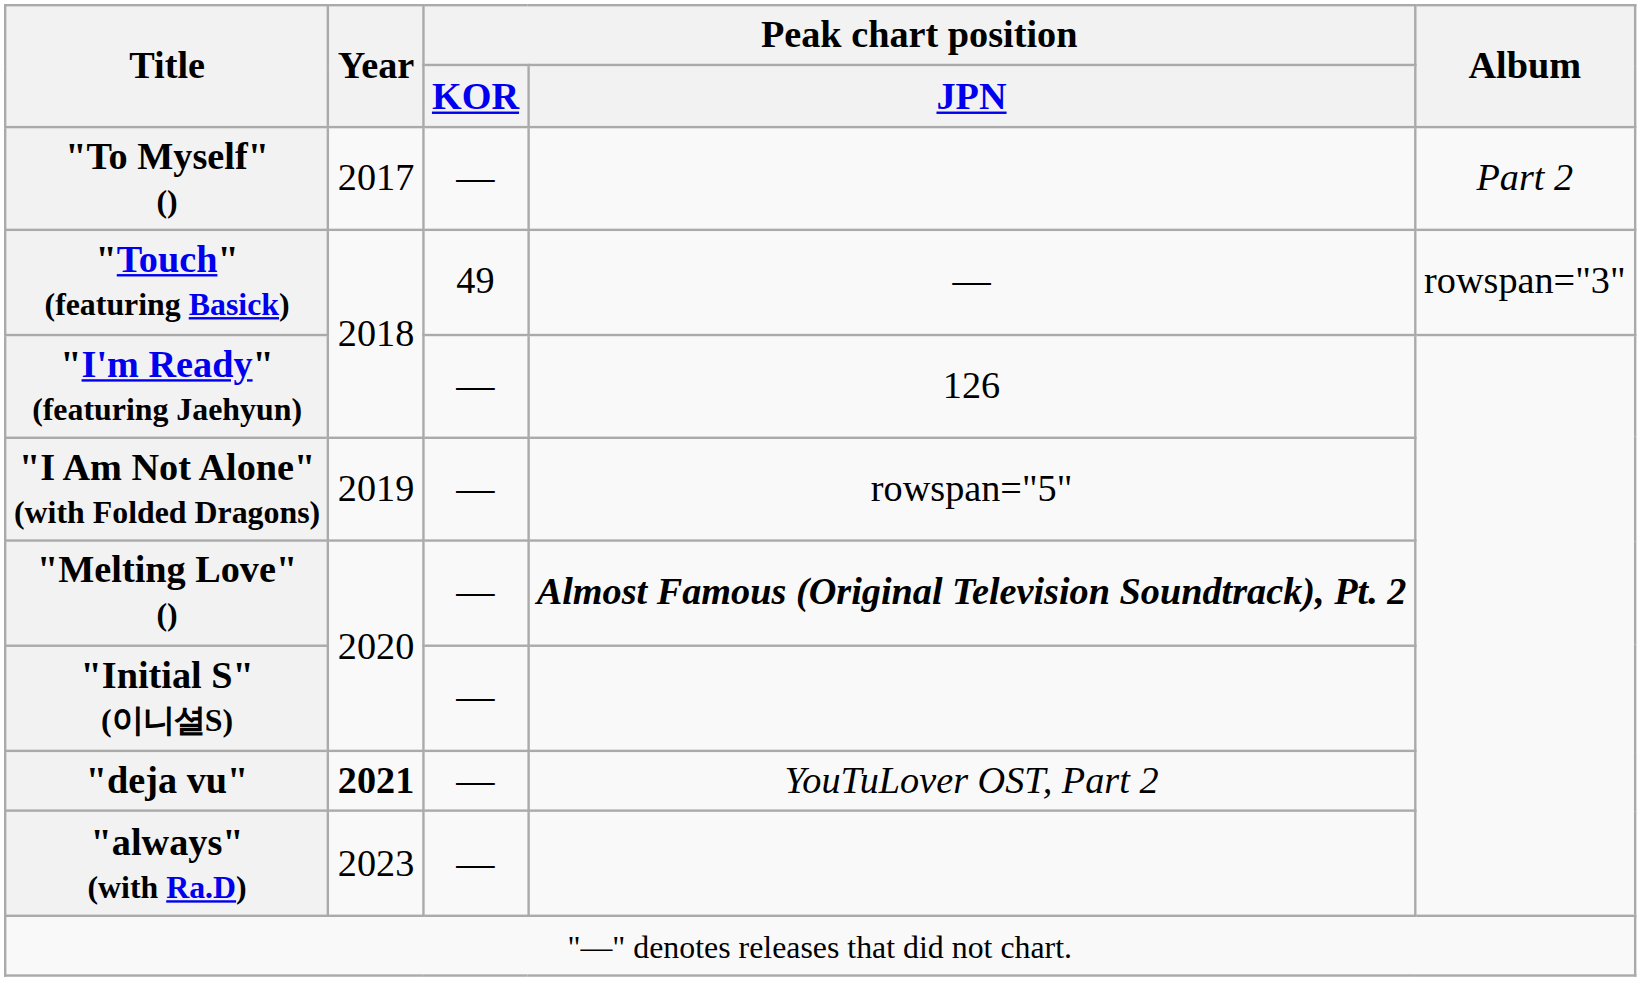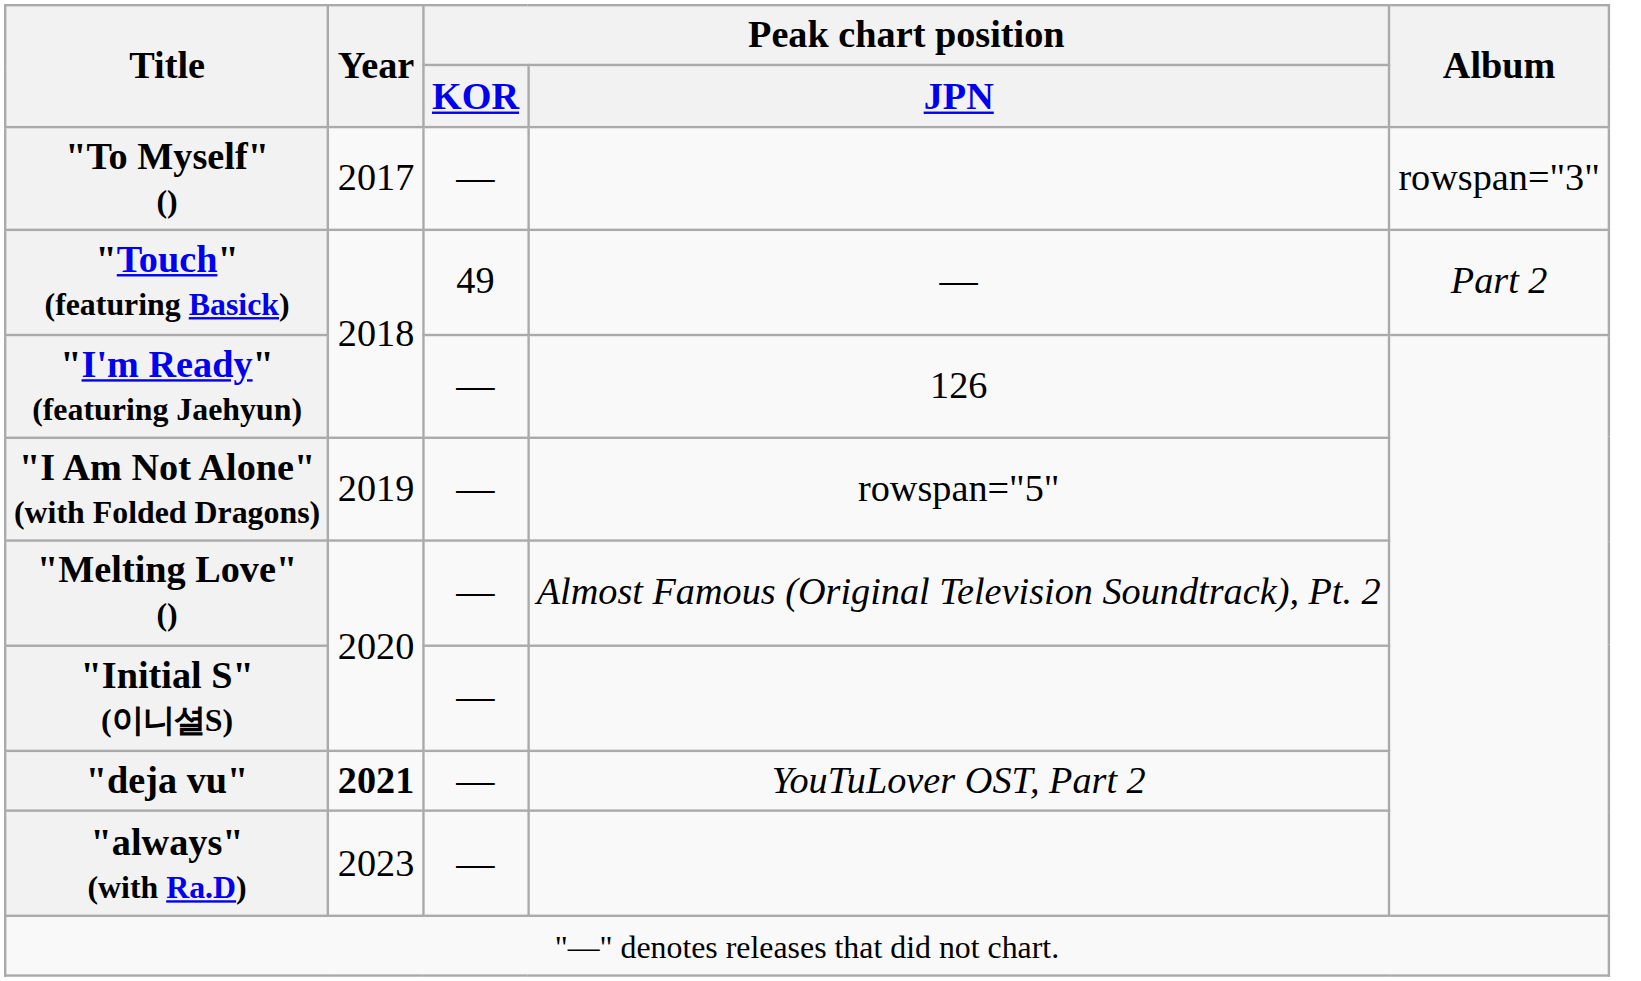"To Myself" () | Album: Part 2 -> rowspan="3"
"Touch" (featuring Basick) | Album: rowspan="3" -> Part 2
"Melting Love" () | Peak chart position / JPN: bold -> normal
